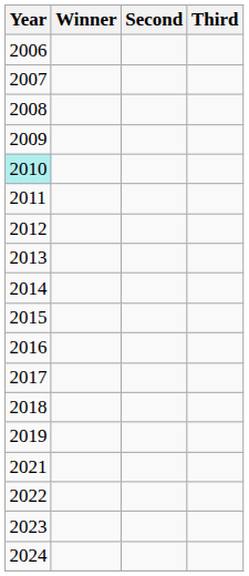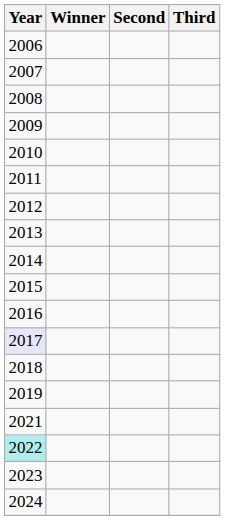2010 | Year: paleturquoise background -> no background
2017 | Year: no background -> lavender background
2022 | Year: no background -> paleturquoise background
